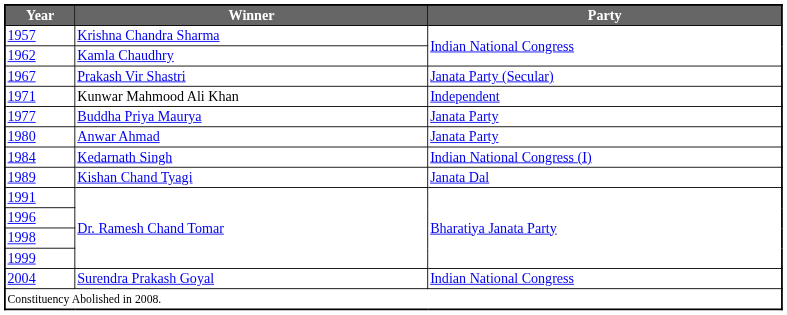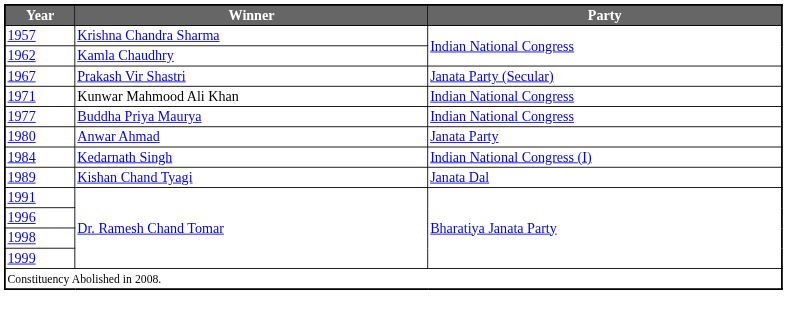1971 | Party: Independent -> Indian National Congress
1977 | Party: Janata Party -> Indian National Congress
- row: 2004 | Surendra Prakash Goyal | Indian National Congress
